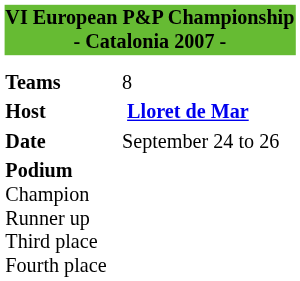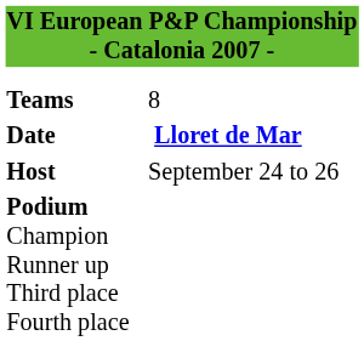row 3 | column 1: Host -> Date
row 4 | column 1: Date -> Host
